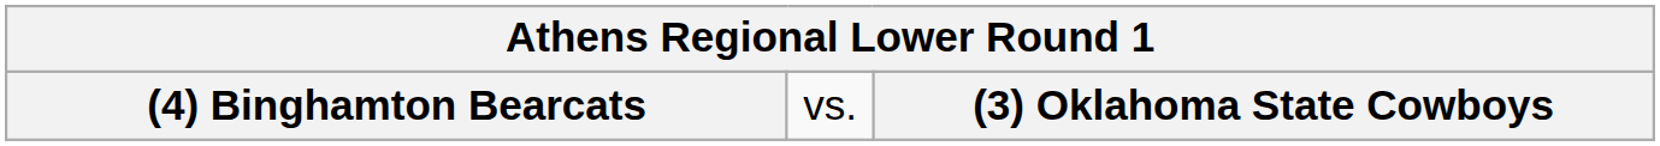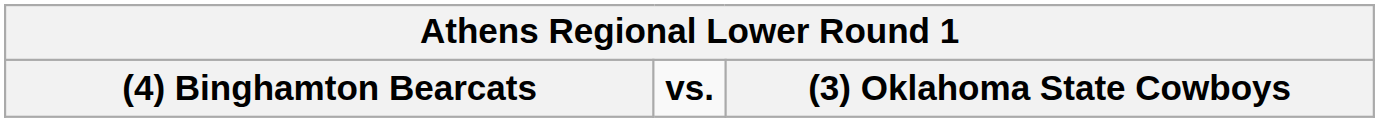(4) Binghamton Bearcats | column 2: normal -> bold
